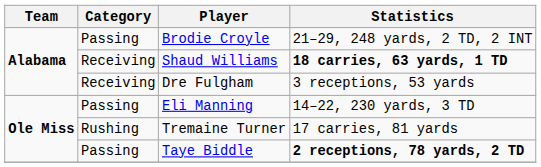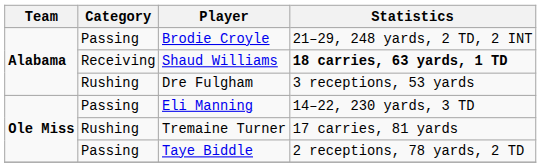Dre Fulgham | Category: Receiving -> Rushing
Taye Biddle | Statistics: bold -> normal
